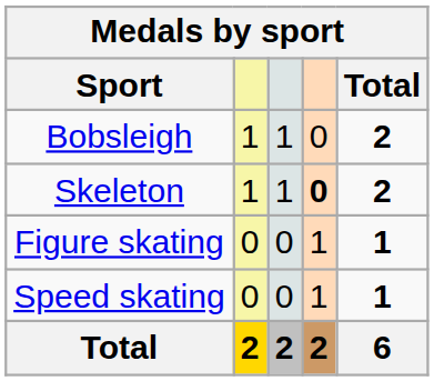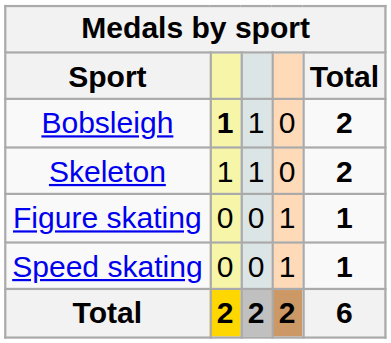Bobsleigh | column 2: normal -> bold
Skeleton | column 4: bold -> normal
